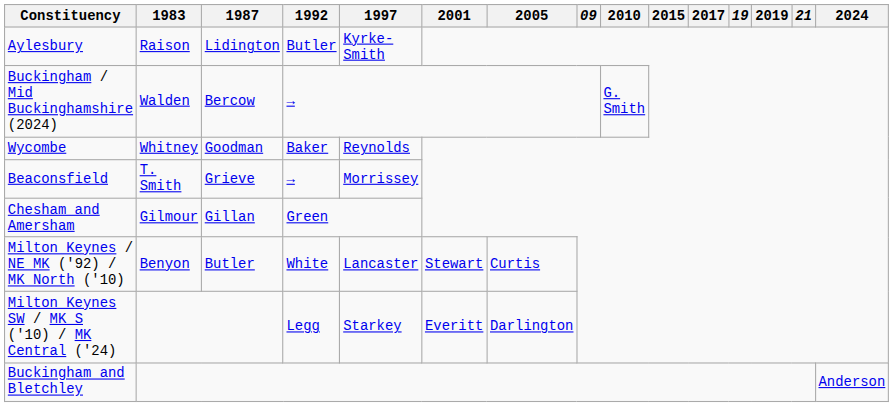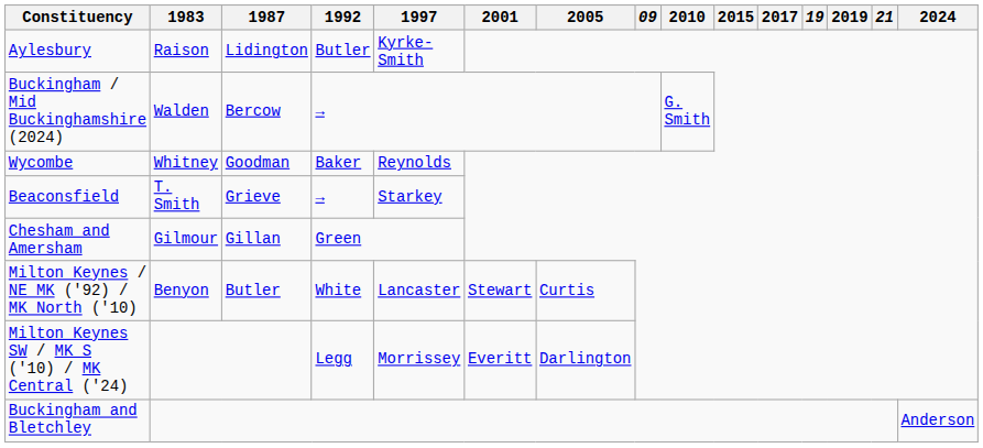Beaconsfield | 1997: Morrissey -> Starkey
Milton Keynes SW / MK S ('10) / MK Central ('24) | 1997: Starkey -> Morrissey
